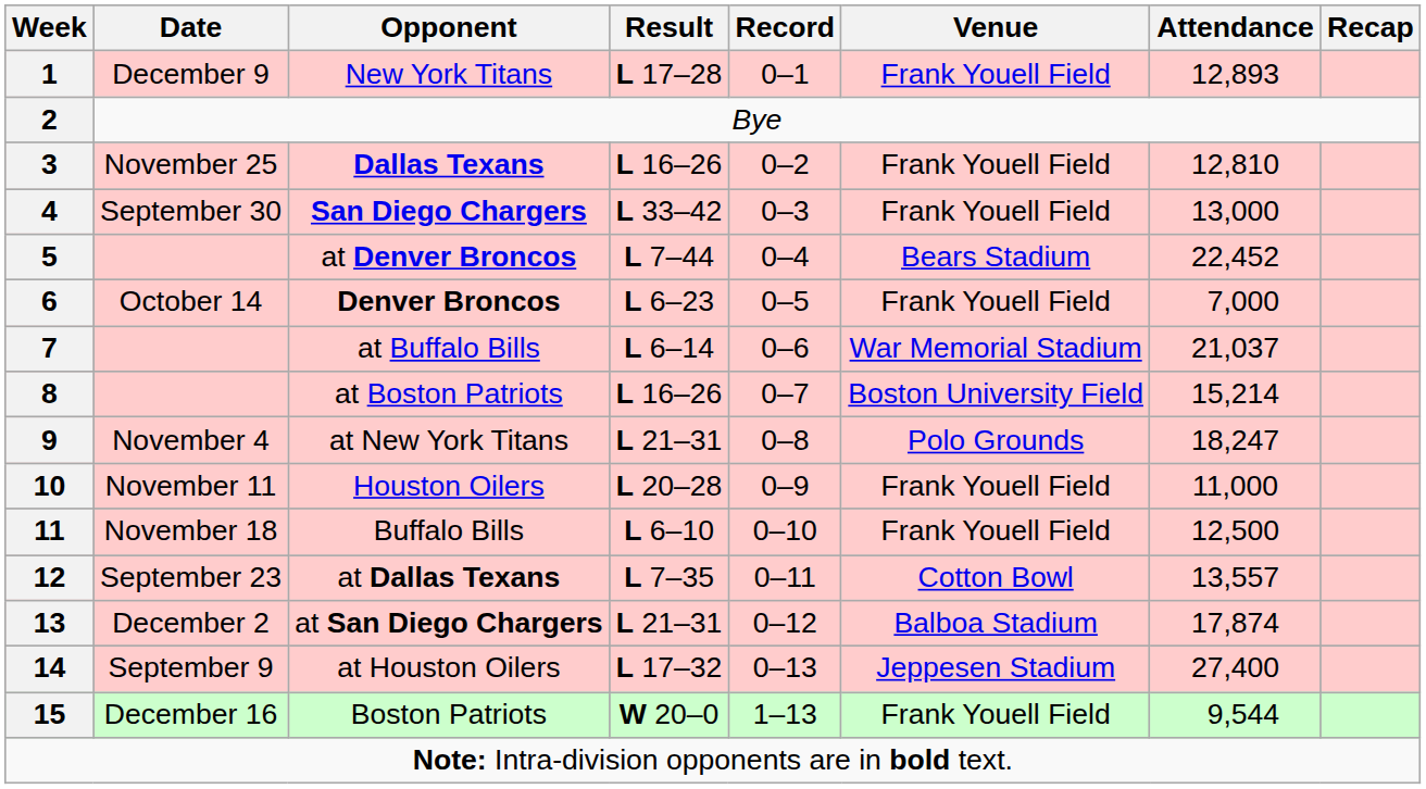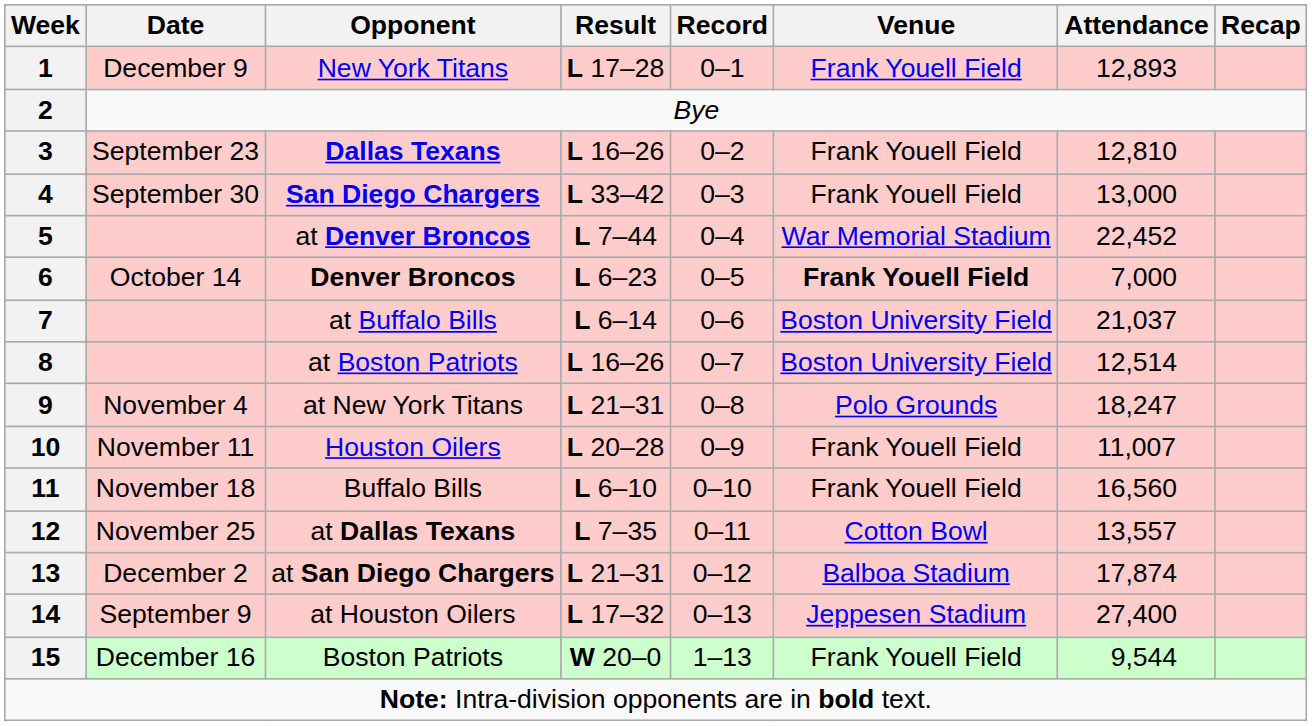3 | Date: November 25 -> September 23
5 | Venue: Bears Stadium -> War Memorial Stadium
6 | Venue: normal -> bold
7 | Venue: War Memorial Stadium -> Boston University Field
8 | Attendance: 15,214 -> 12,514
10 | Attendance: 11,000 -> 11,007
11 | Attendance: 12,500 -> 16,560
12 | Date: September 23 -> November 25
